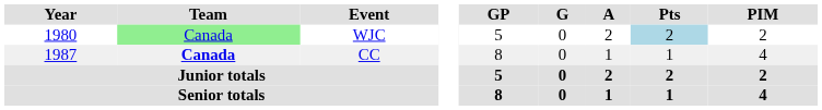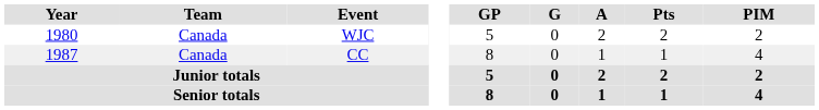WJC | Team: lightgreen background -> no background
WJC | Pts: lightblue background -> no background
CC | Team: bold -> normal
